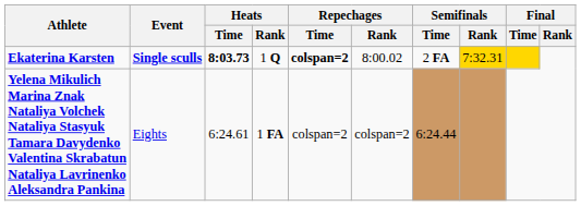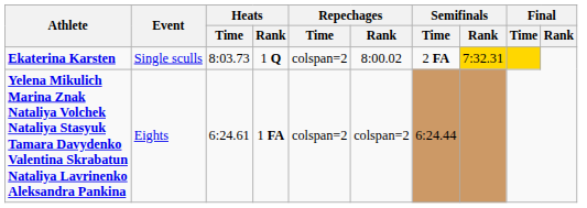Ekaterina Karsten | Event: bold -> normal
Ekaterina Karsten | Heats / Time: bold -> normal
Ekaterina Karsten | Repechages / Time: bold -> normal
